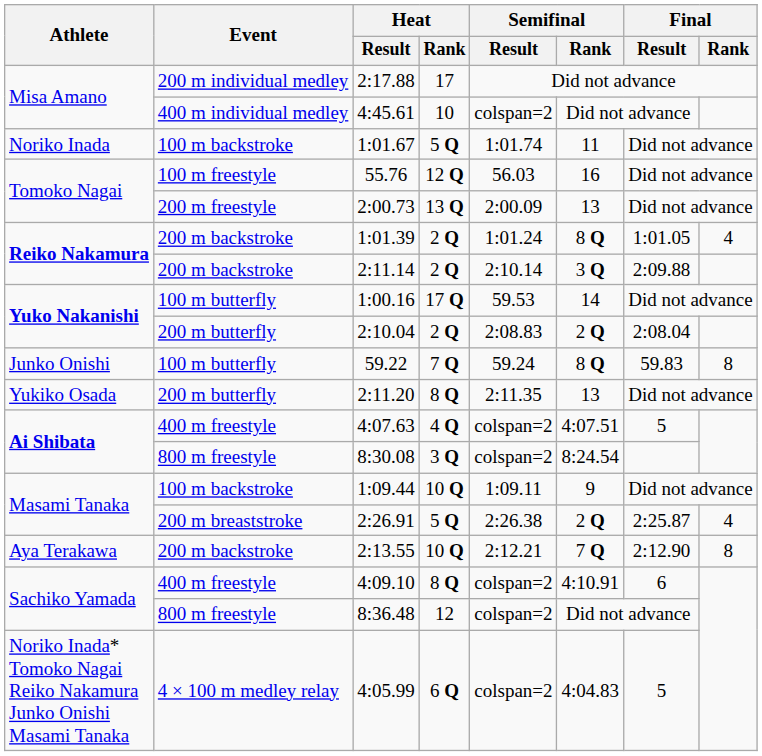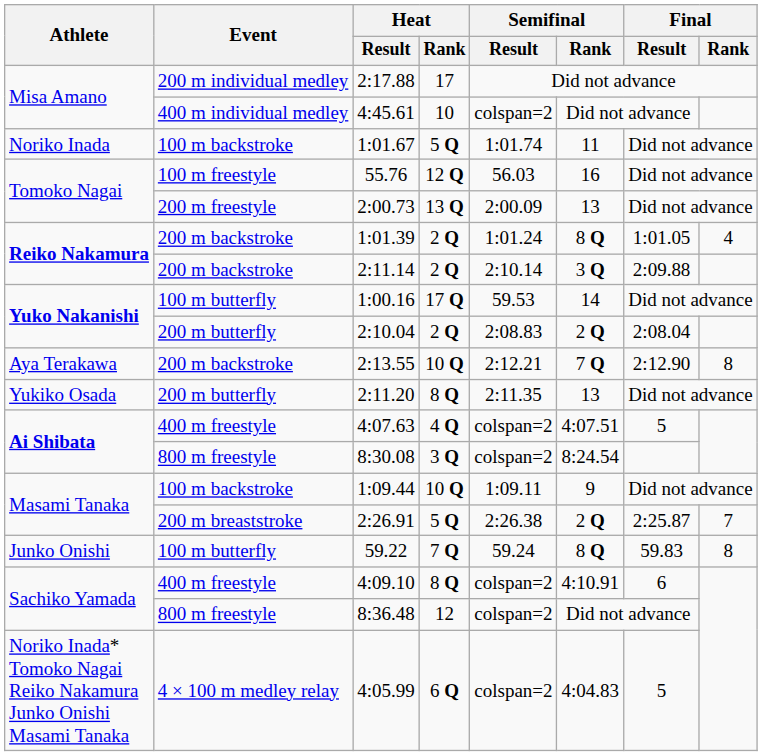rows swapped: 59.22 <-> 2:13.55
2:26.91 | Final / Rank: 4 -> 7
